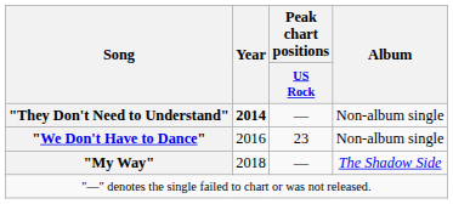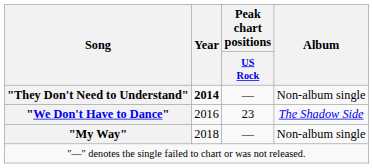"We Don't Have to Dance" | Album: Non-album single -> The Shadow Side
"My Way" | Album: The Shadow Side -> Non-album single
